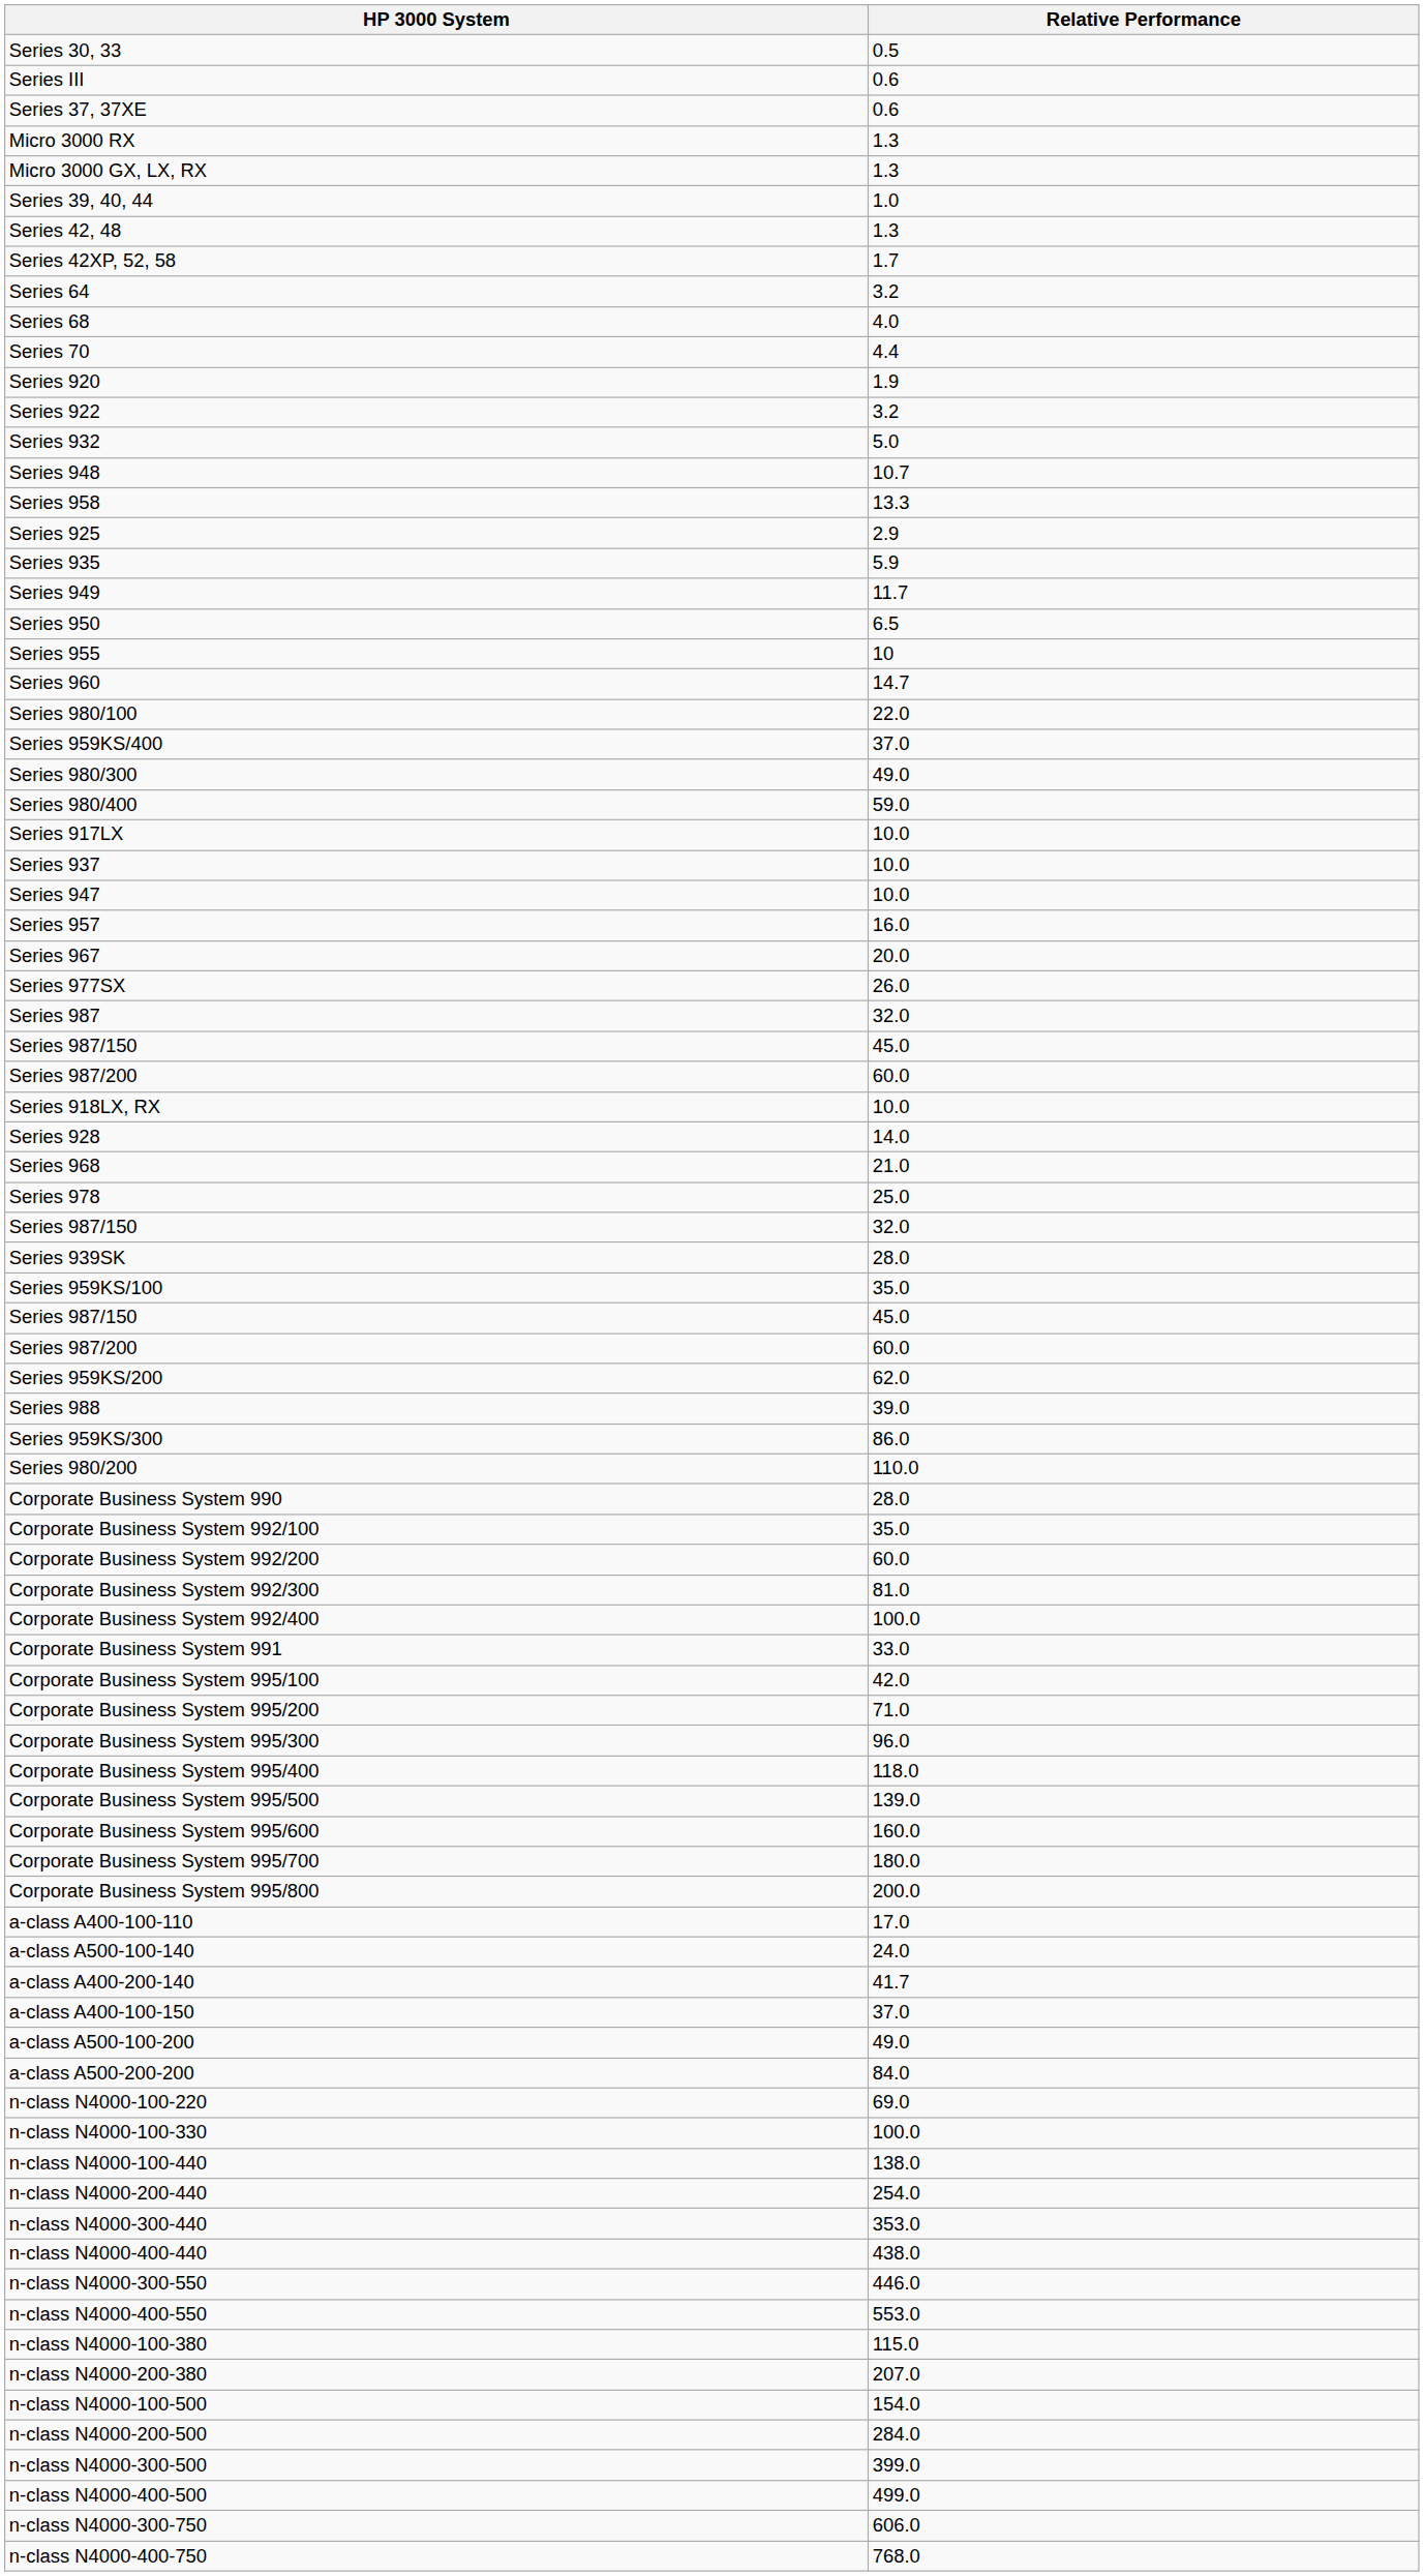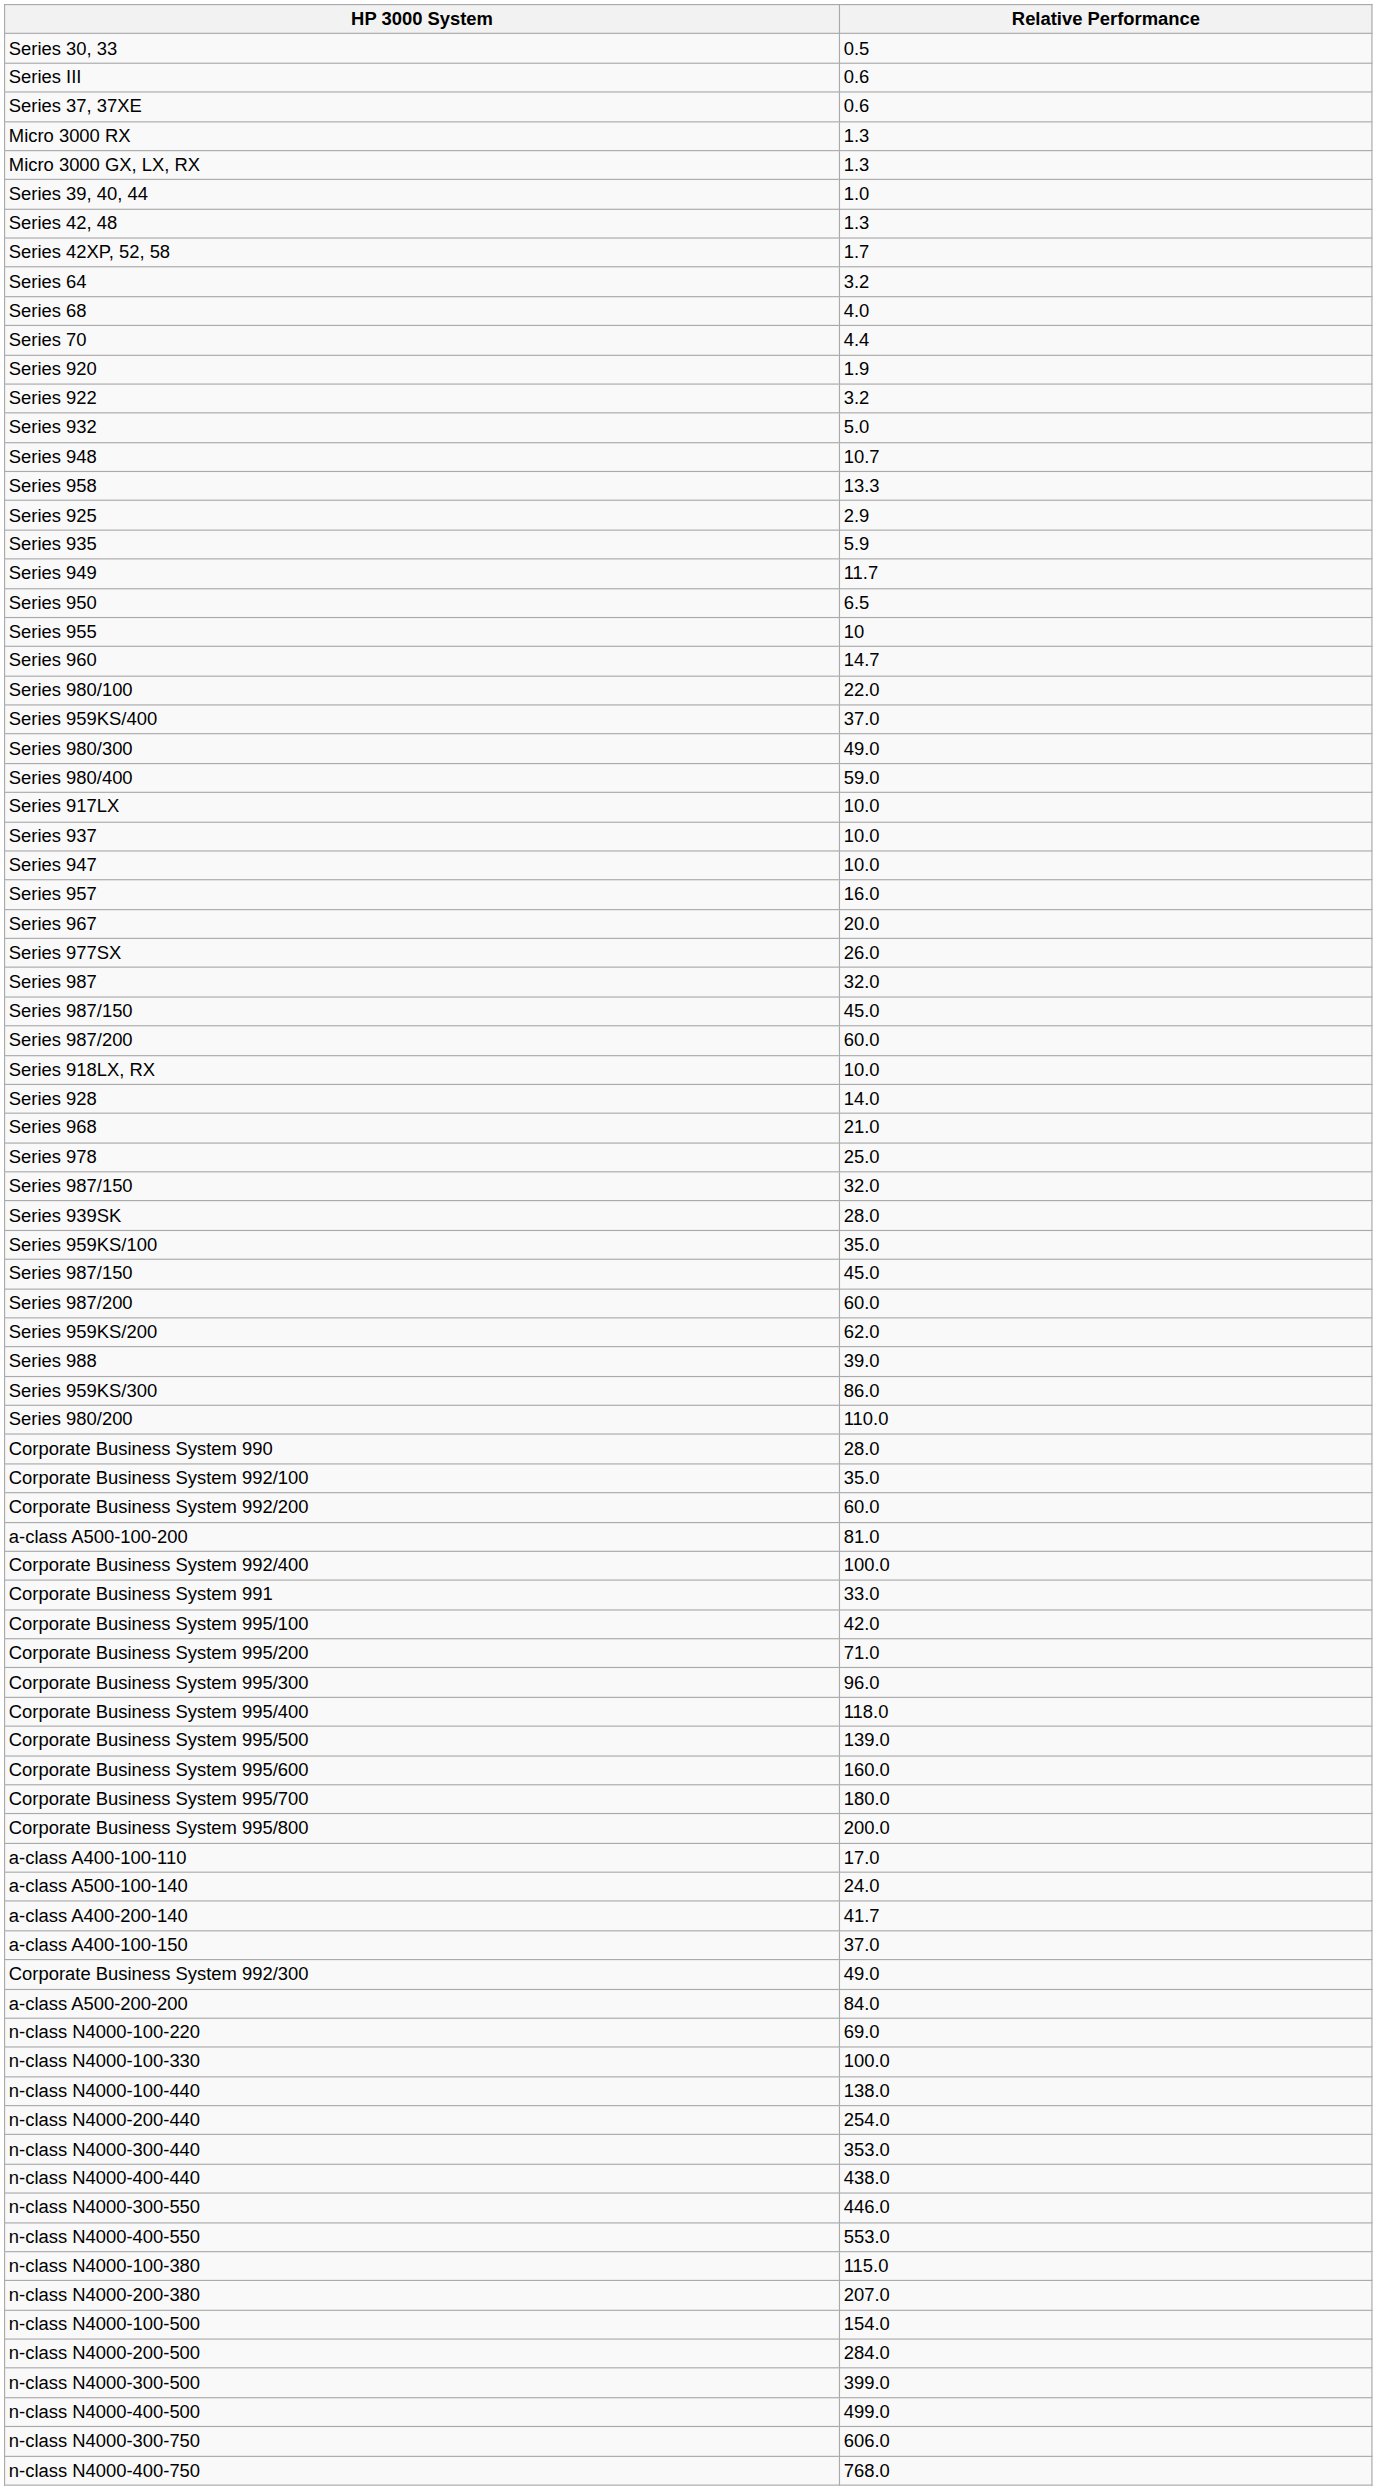row 53 | HP 3000 System: Corporate Business System 992/300 -> a-class A500-100-200
row 68 | HP 3000 System: a-class A500-100-200 -> Corporate Business System 992/300
